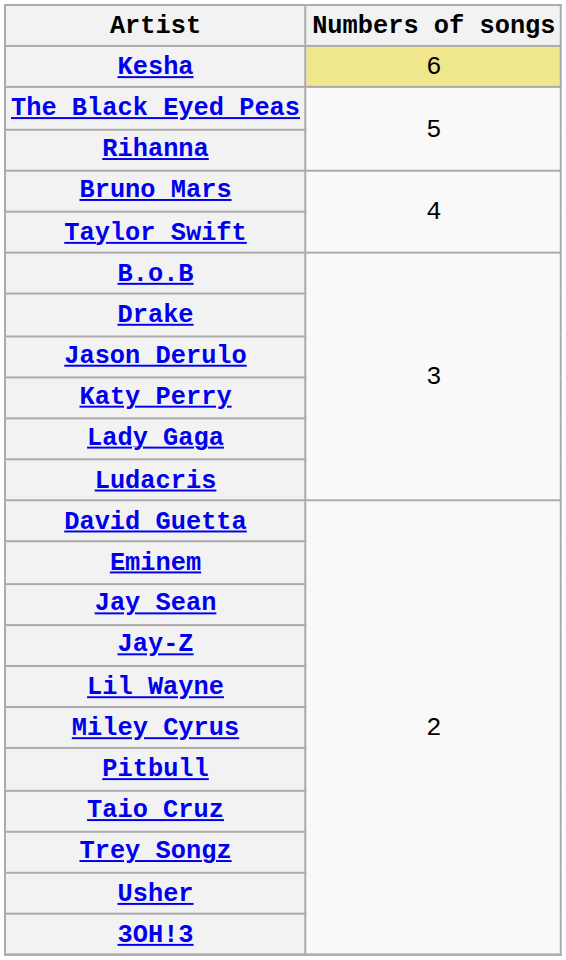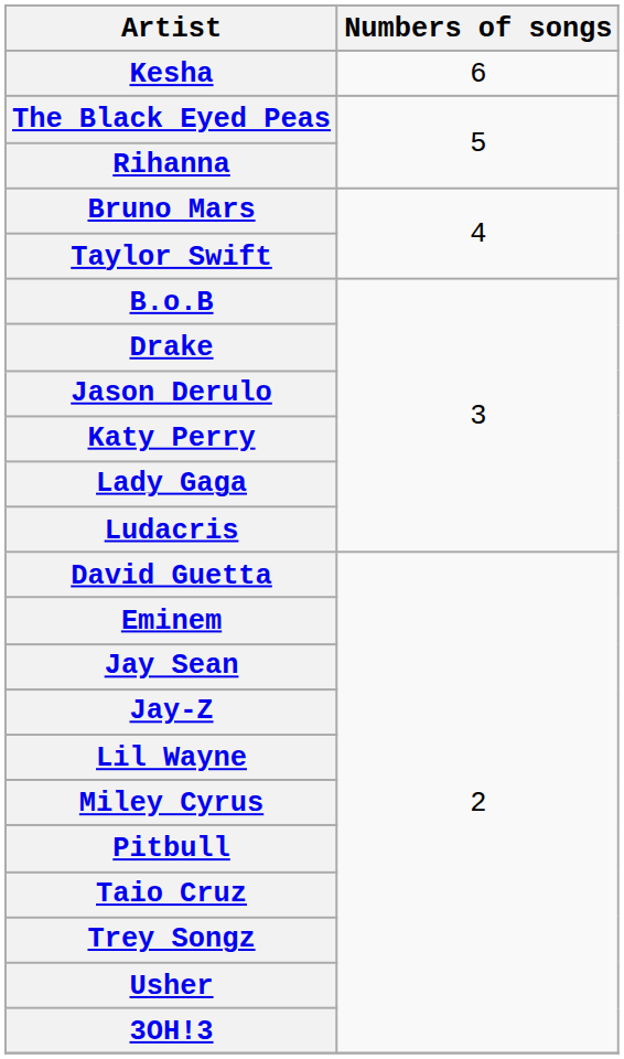Kesha | Numbers of songs: khaki background -> no background
